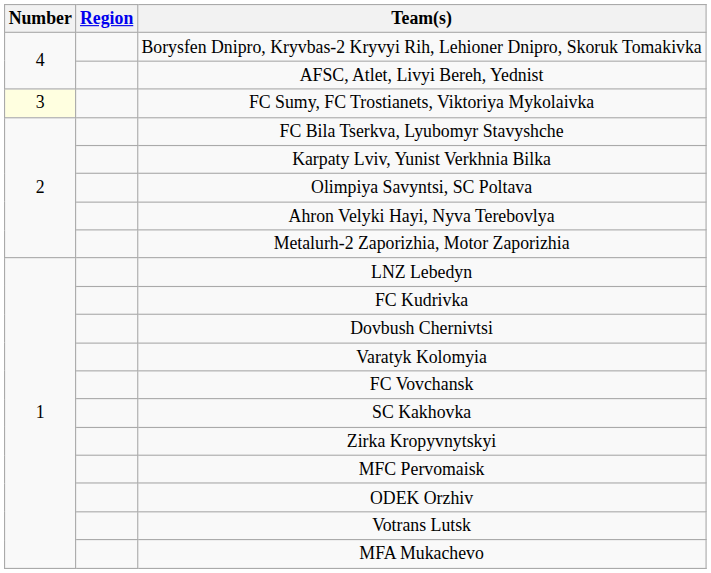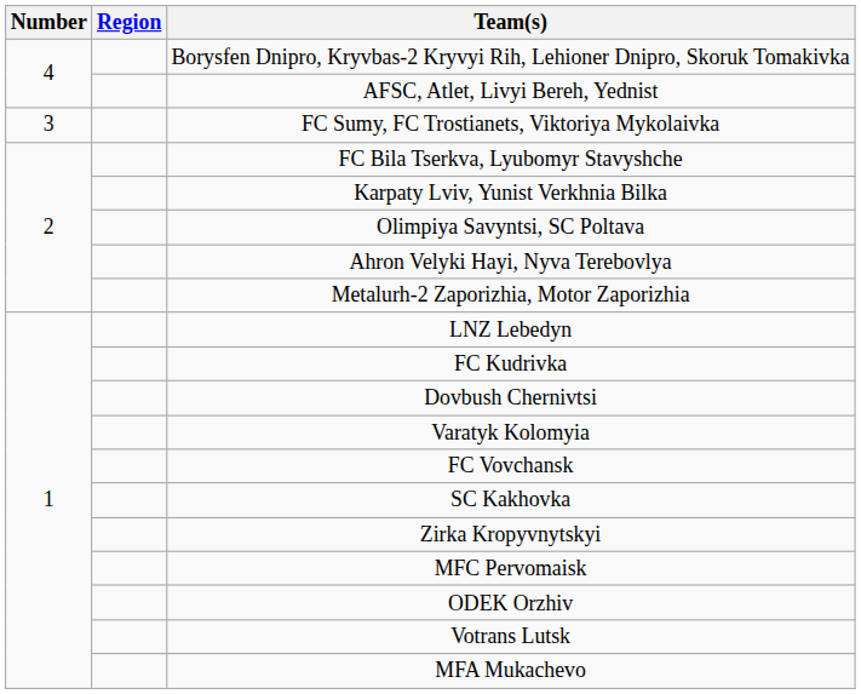FC Sumy, FC Trostianets, Viktoriya Mykolaivka | Number: lightyellow background -> no background
